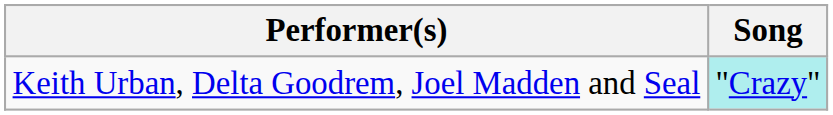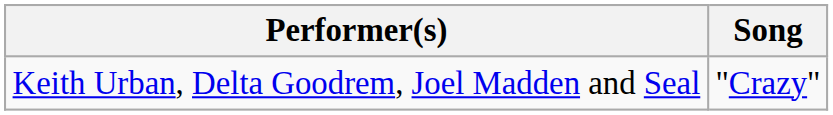Keith Urban, Delta Goodrem, Joel Madden and Seal | Song: paleturquoise background -> no background
